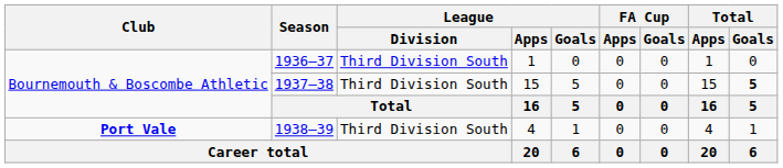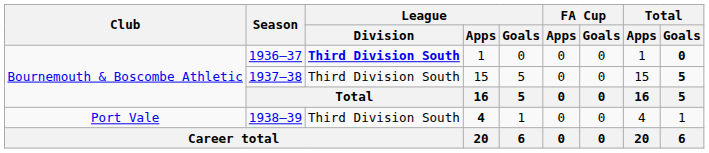1936–37 | League / Division: normal -> bold
1936–37 | Total / Goals: normal -> bold
1938–39 | Club: bold -> normal
1938–39 | League / Apps: normal -> bold
